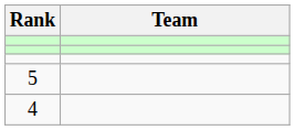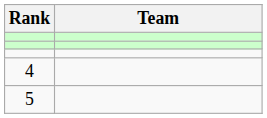row 5 | Rank: 5 -> 4
row 6 | Rank: 4 -> 5
